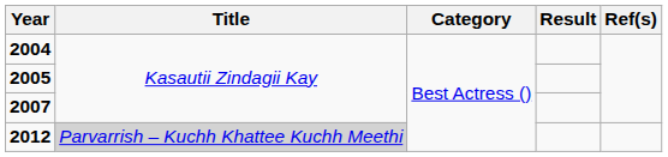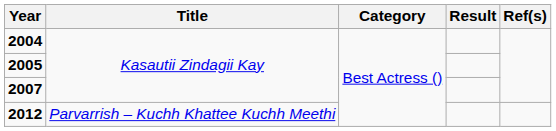2012 | Title: lightgrey background -> no background
